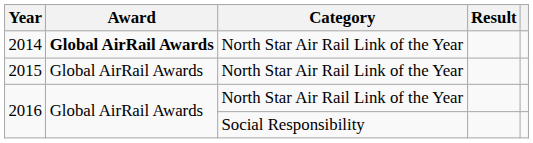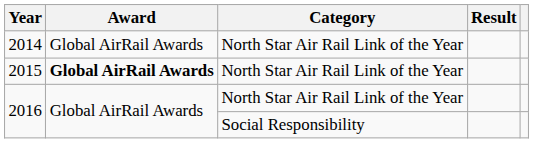2014 | Award: bold -> normal
2015 | Award: normal -> bold
